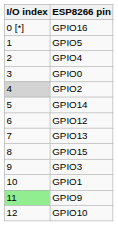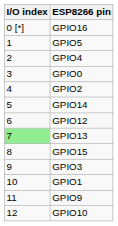GPIO2 | I/O index: lightgrey background -> no background
GPIO13 | I/O index: no background -> lightgreen background
GPIO9 | I/O index: lightgreen background -> no background
